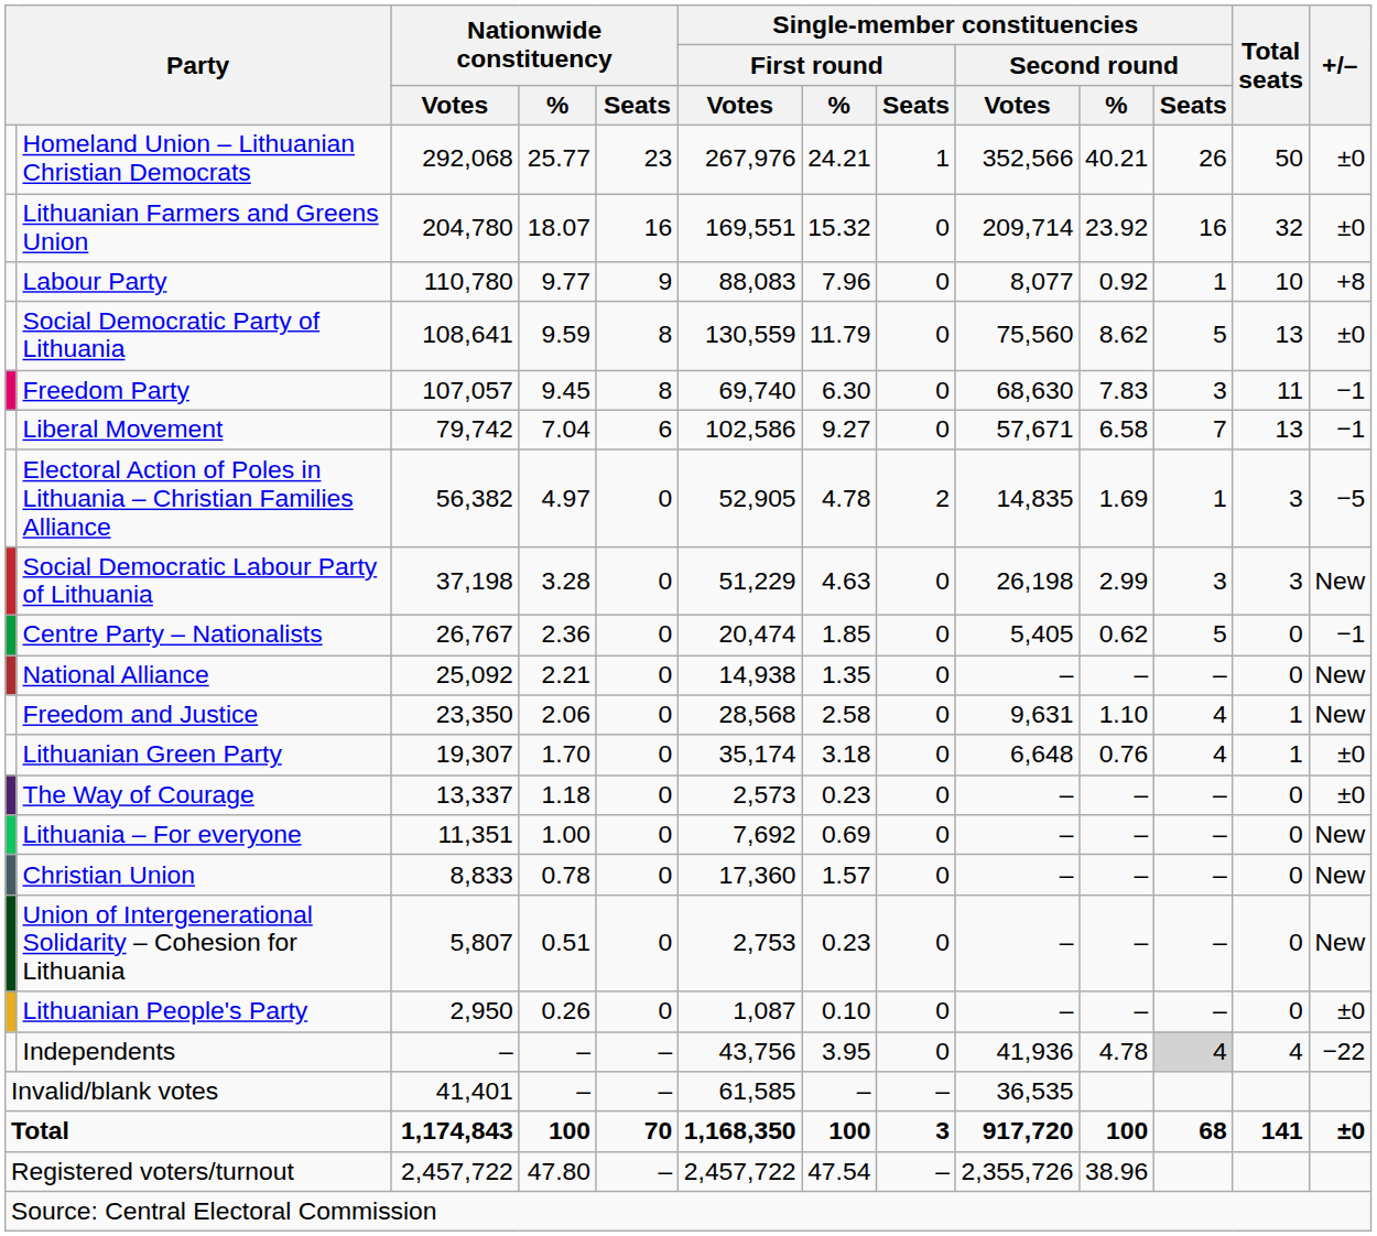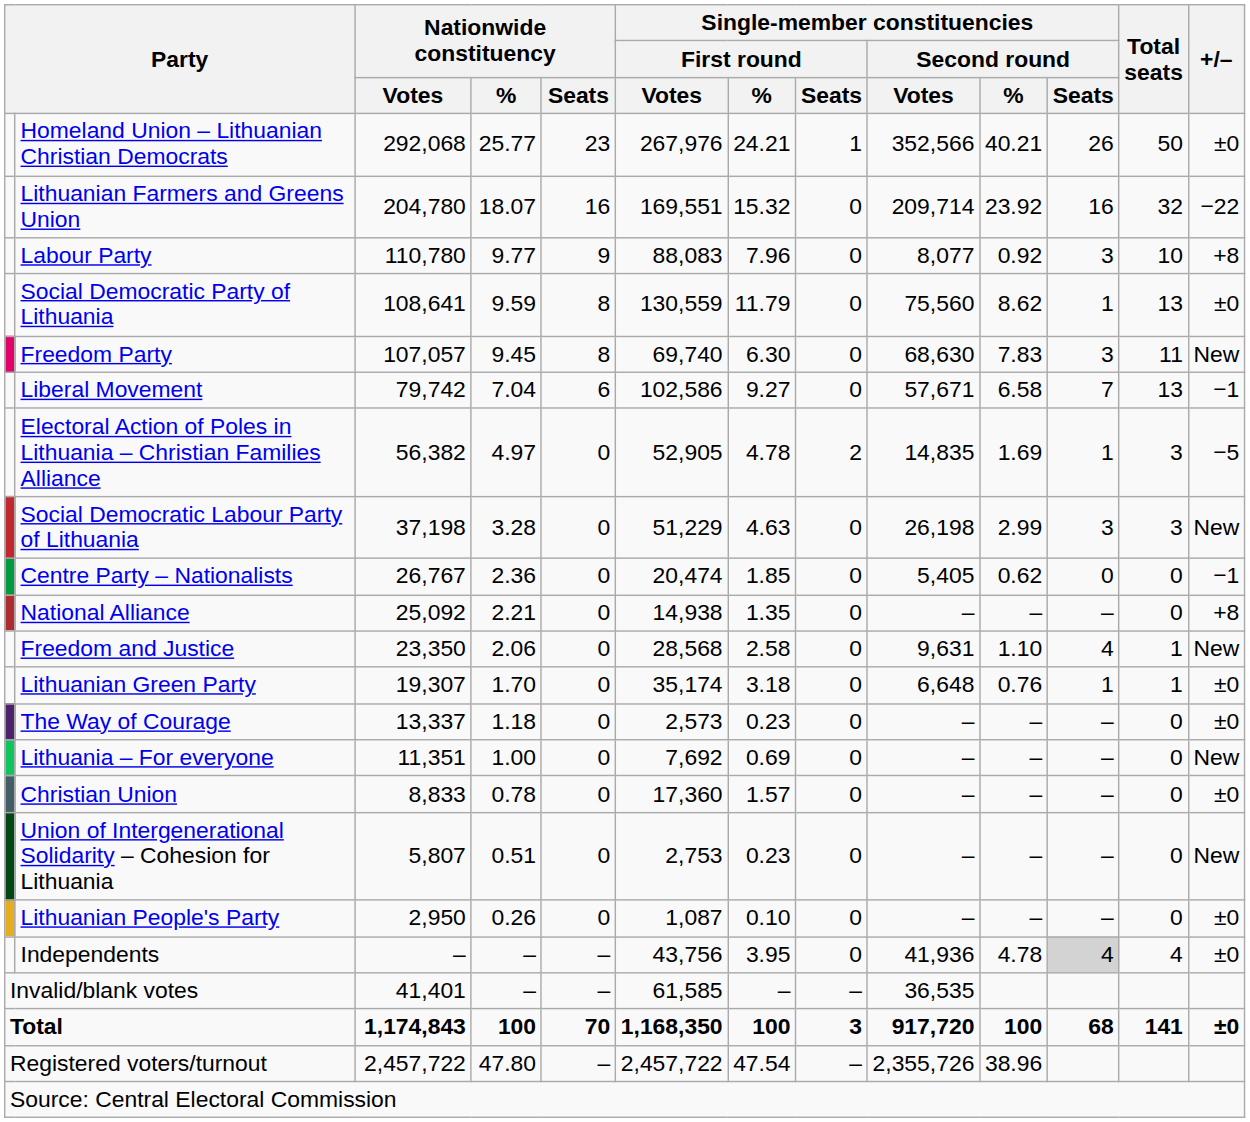Lithuanian Farmers and Greens Union | +/–: ±0 -> −22
Labour Party | Single-member constituencies / Second round / Seats: 1 -> 3
Social Democratic Party of Lithuania | Single-member constituencies / Second round / Seats: 5 -> 1
Freedom Party | +/–: −1 -> New
Centre Party – Nationalists | Single-member constituencies / Second round / Seats: 5 -> 0
National Alliance | +/–: New -> +8
Lithuanian Green Party | Single-member constituencies / Second round / Seats: 4 -> 1
Christian Union | +/–: New -> ±0
Independents | +/–: −22 -> ±0
